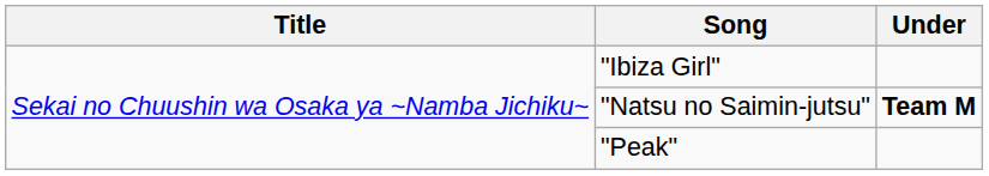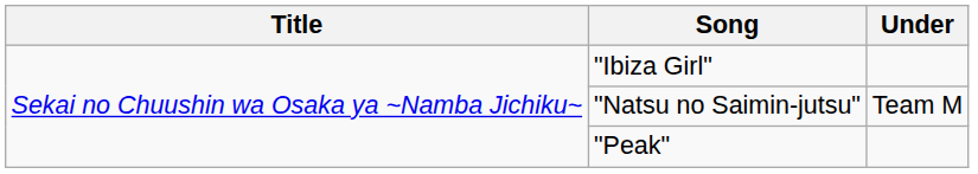"Natsu no Saimin-jutsu" | Under: bold -> normal
